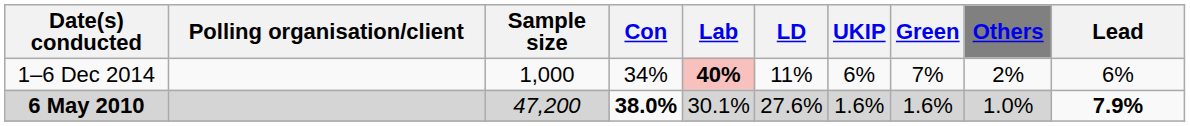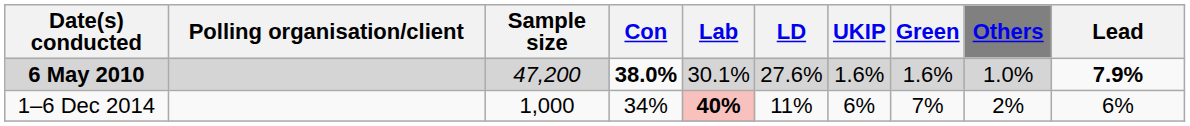rows swapped: 1–6 Dec 2014 <-> 6 May 2010
